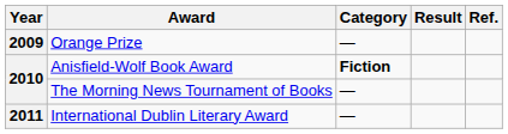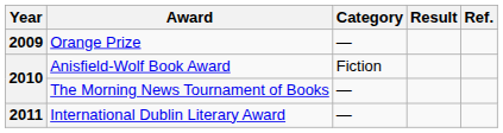Anisfield-Wolf Book Award | Category: bold -> normal
